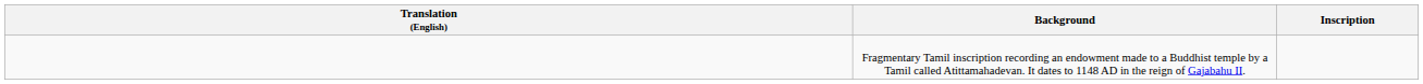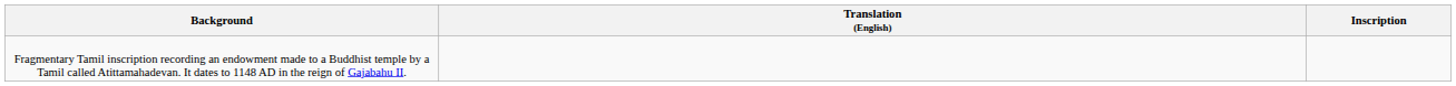columns swapped: Background <-> Translation (English)
